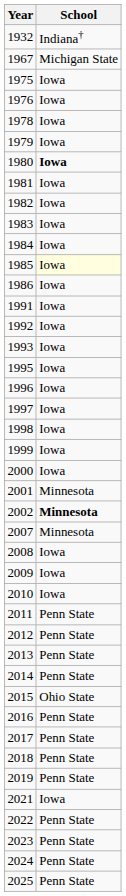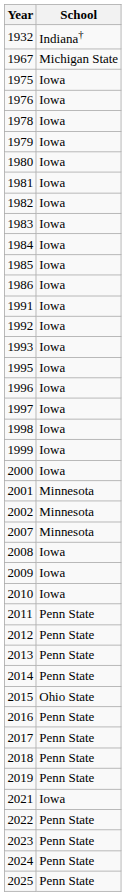1980 | School: bold -> normal
1985 | School: lightyellow background -> no background
2002 | School: bold -> normal
